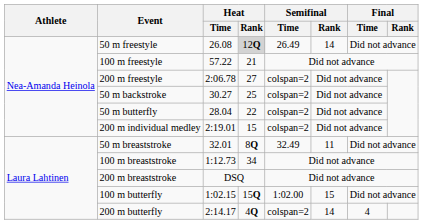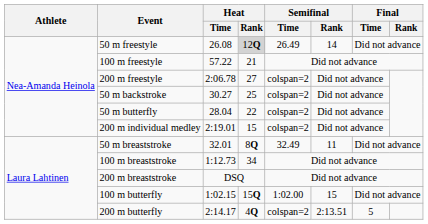200 m butterfly | Semifinal / Rank: 14 -> 2:13.51
200 m butterfly | Final / Time: 4 -> 5
